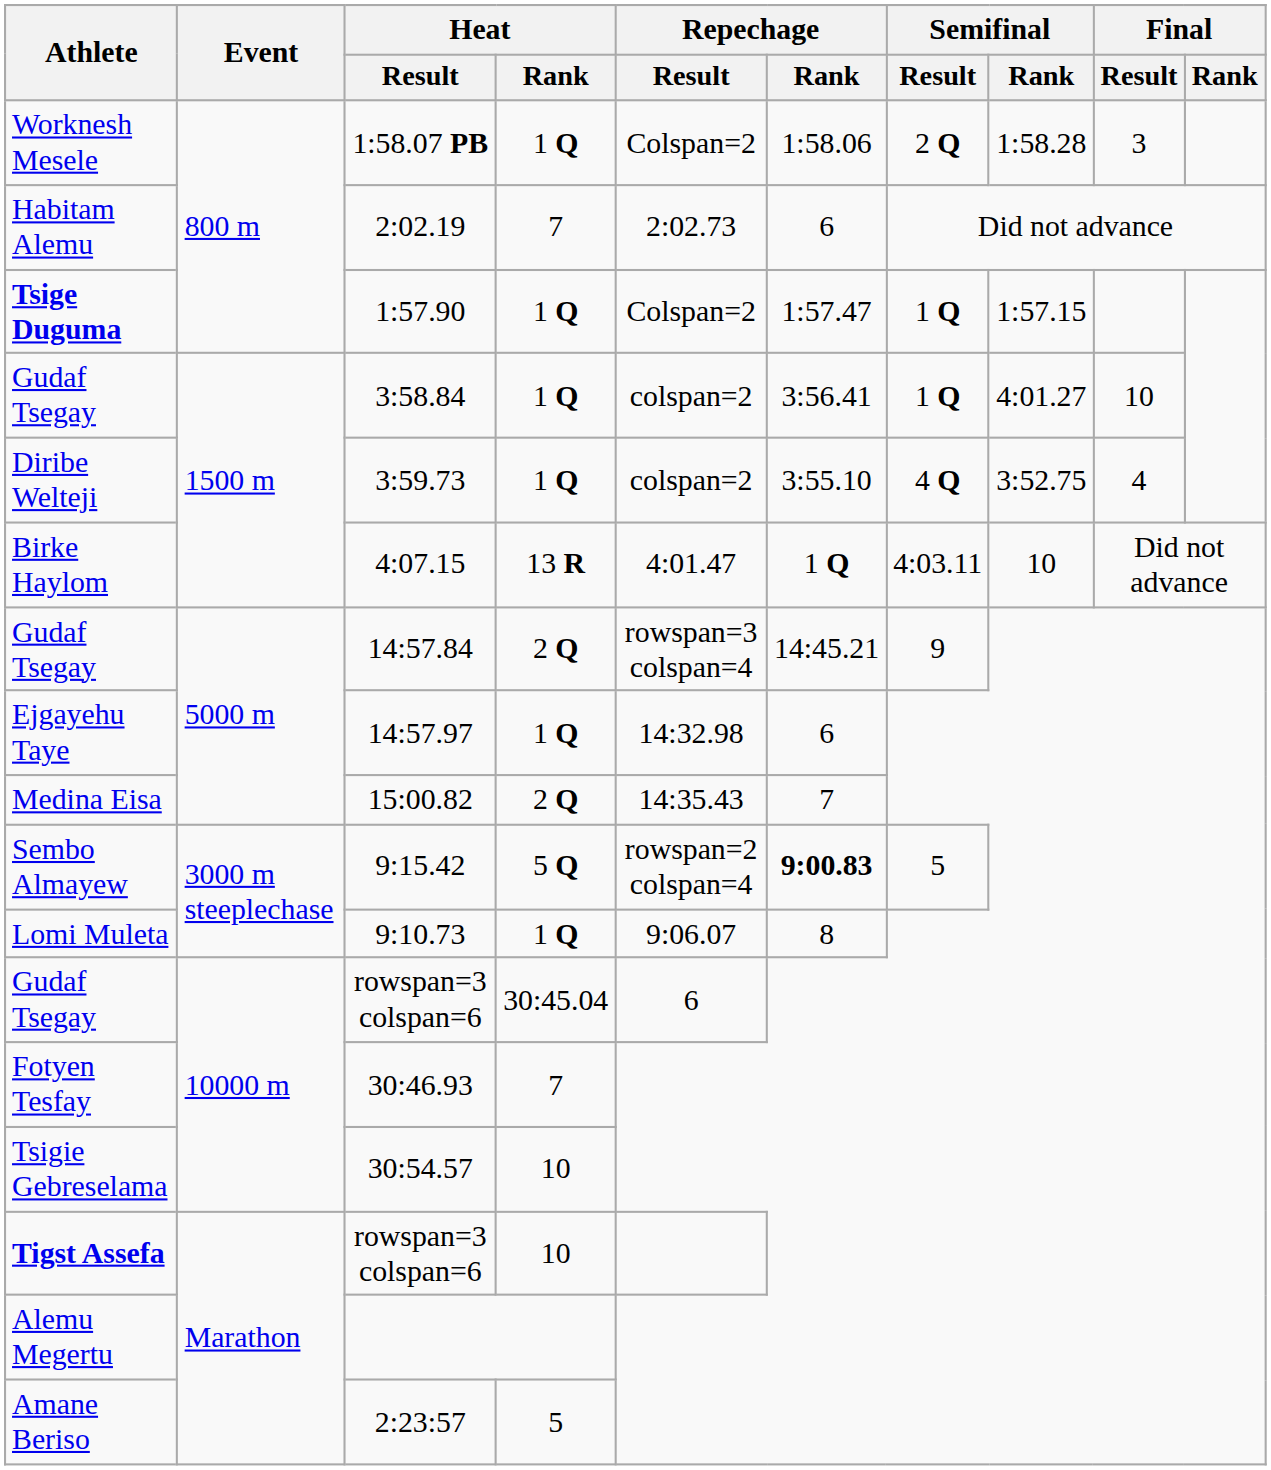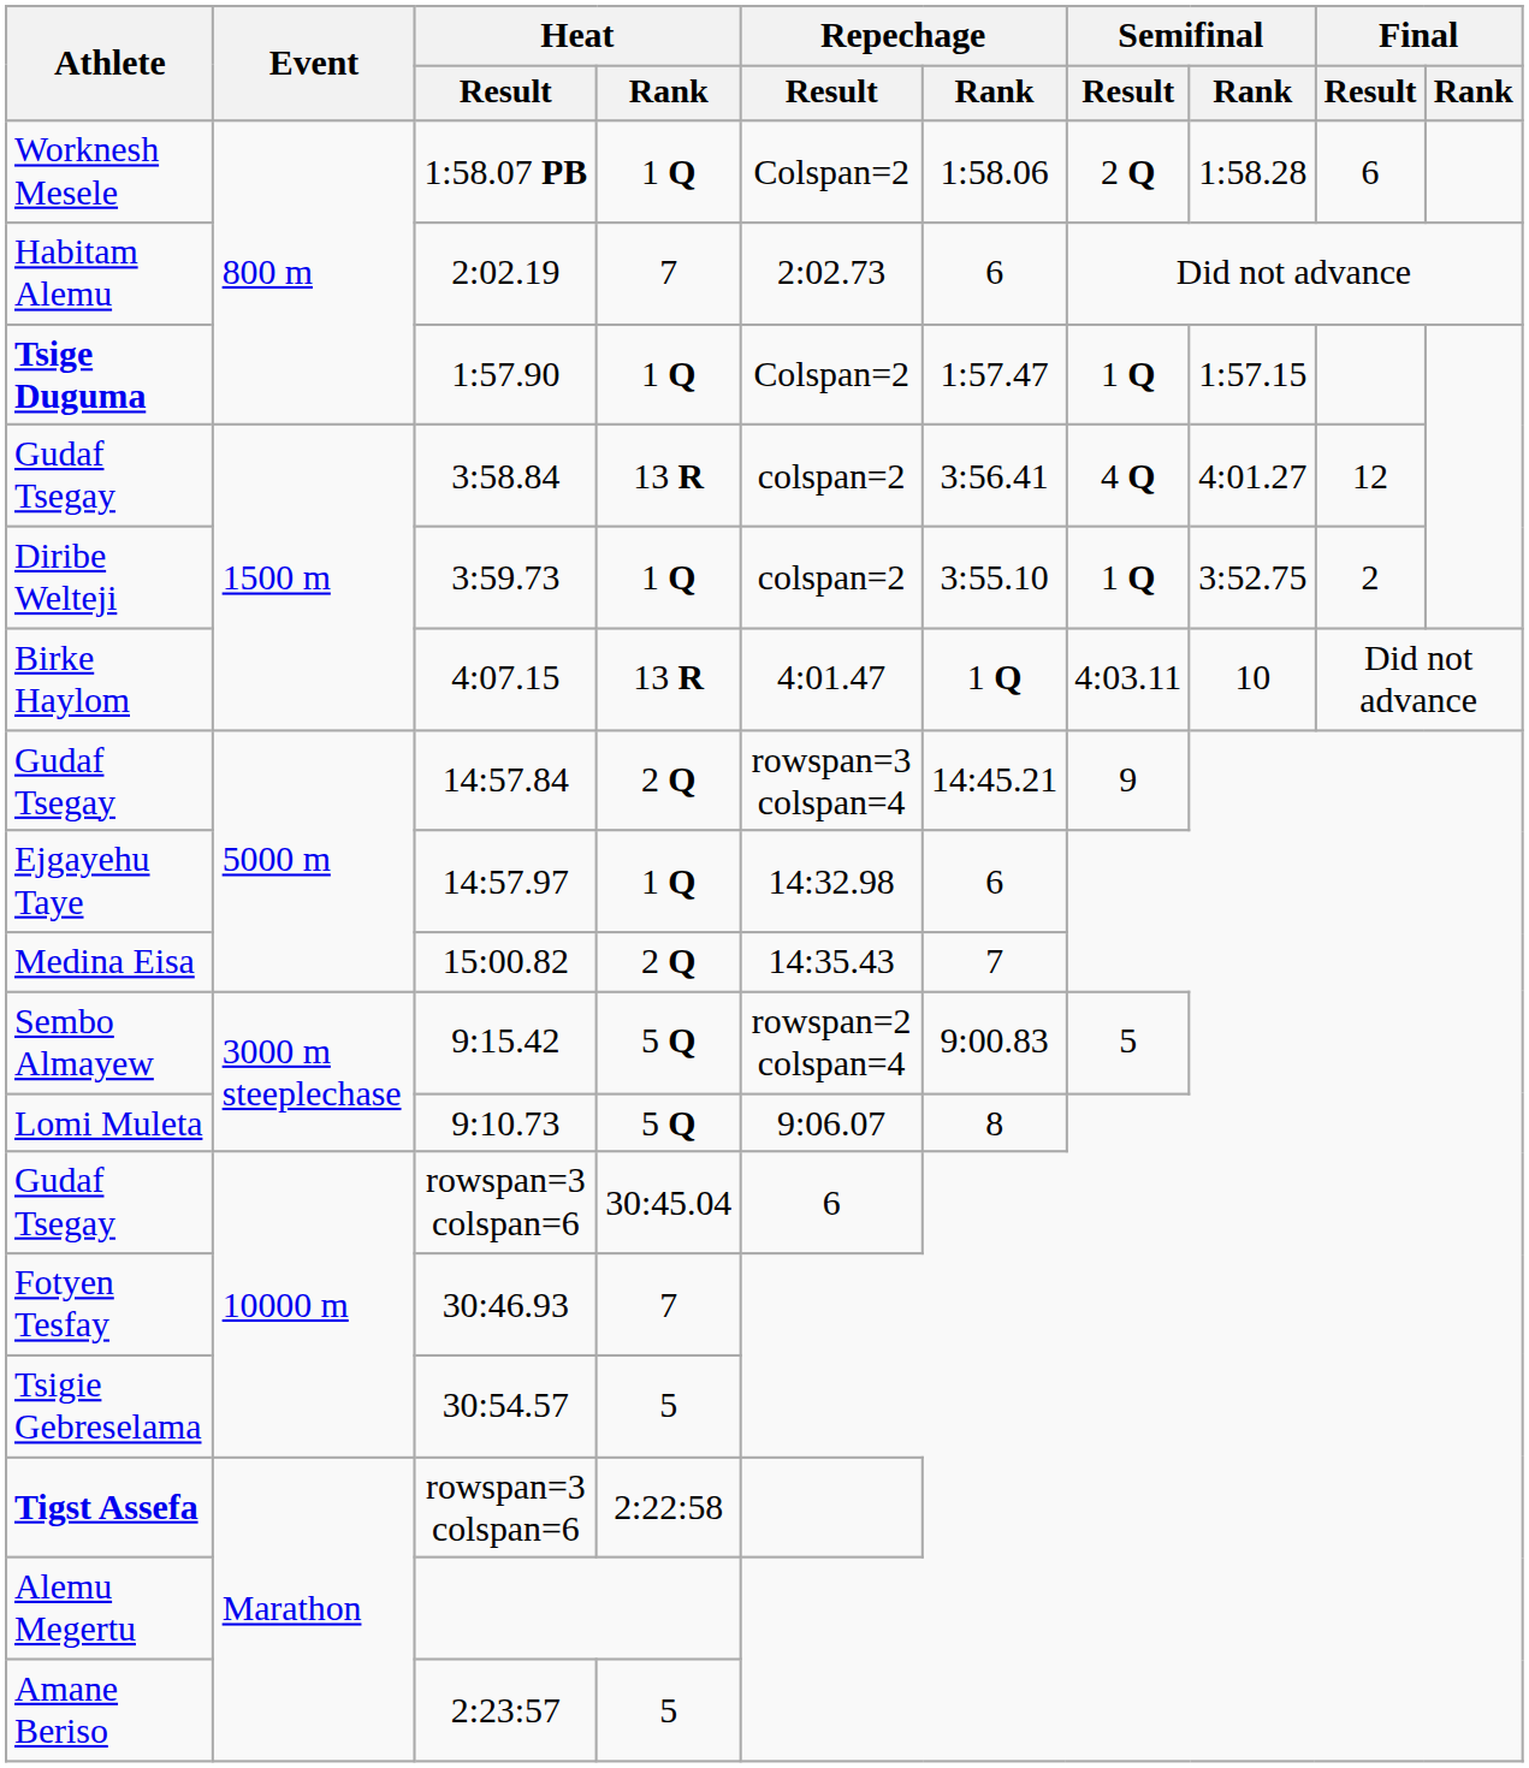1:58.07 PB | Final / Result: 3 -> 6
3:58.84 | Heat / Rank: 1 Q -> 13 R
3:58.84 | Semifinal / Result: 1 Q -> 4 Q
3:58.84 | Final / Result: 10 -> 12
3:59.73 | Semifinal / Result: 4 Q -> 1 Q
3:59.73 | Final / Result: 4 -> 2
9:15.42 | Repechage / Rank: bold -> normal
9:10.73 | Heat / Rank: 1 Q -> 5 Q
30:54.57 | Heat / Rank: 10 -> 5
Tigst Assefa / rowspan=3 colspan=6 | Heat / Rank: 10 -> 2:22:58
